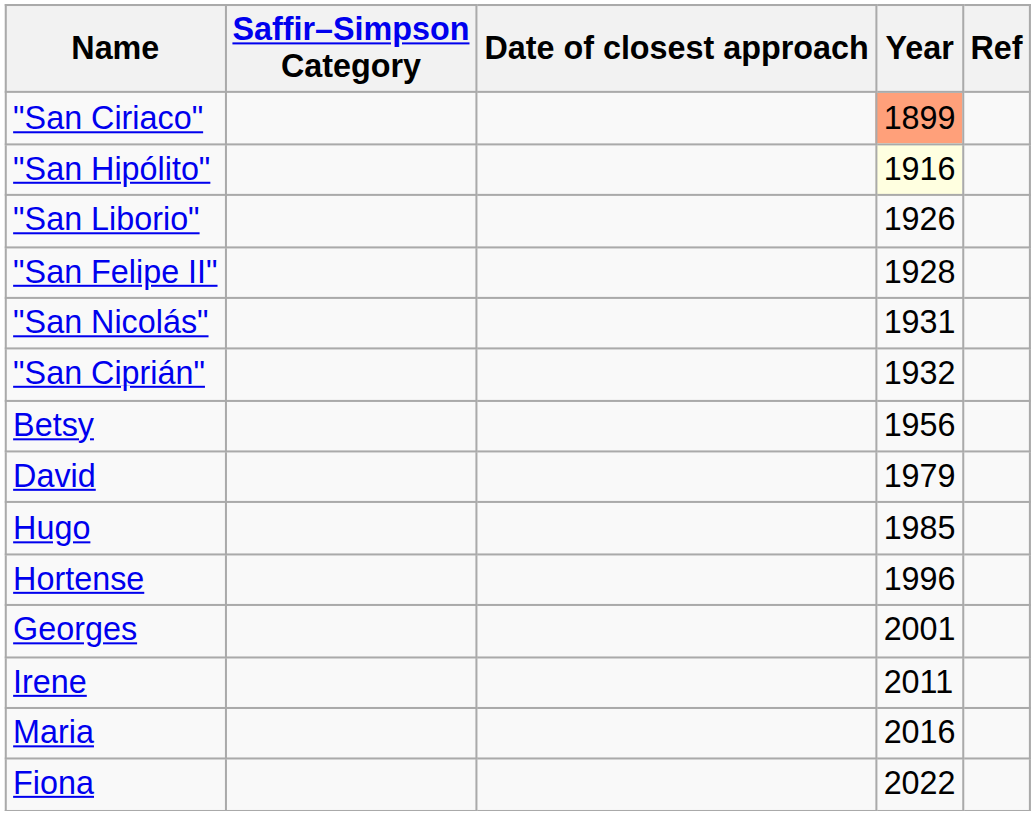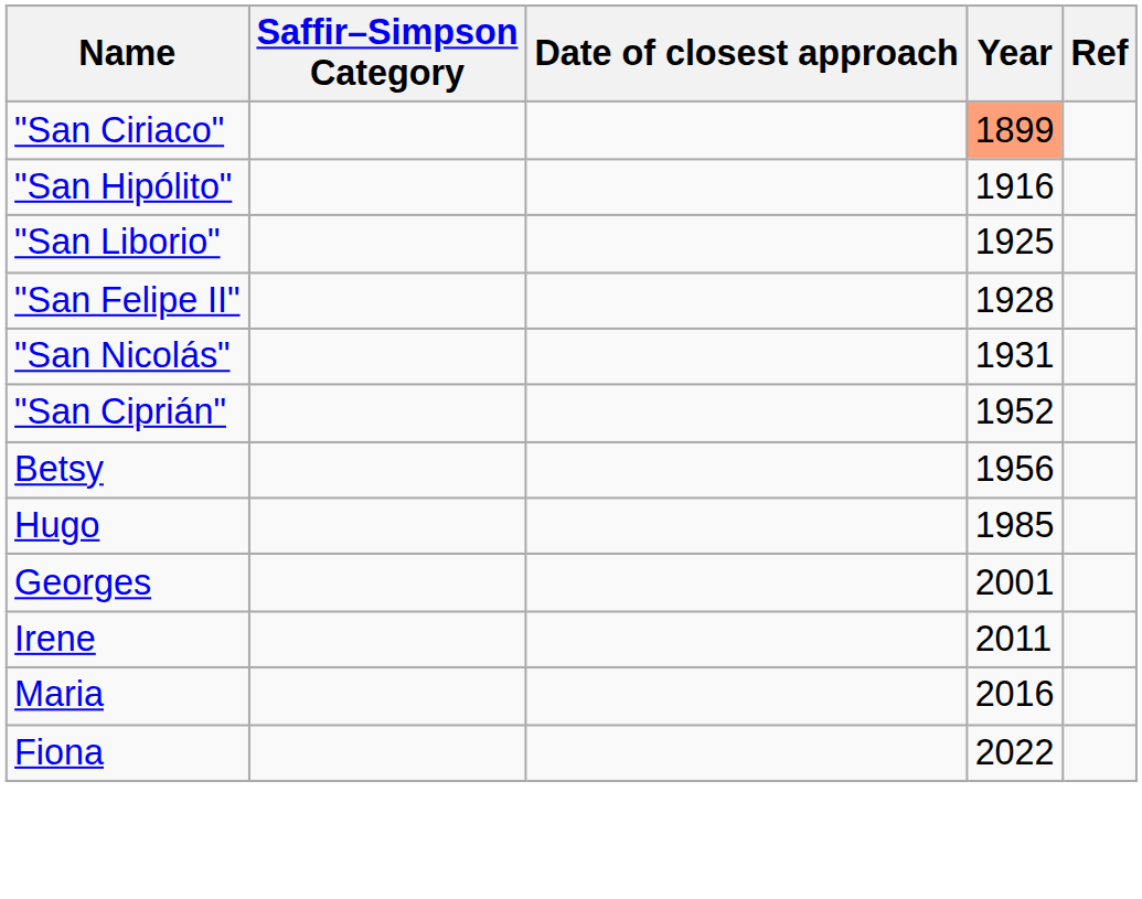"San Hipólito" | Year: lightyellow background -> no background
"San Liborio" | Year: 1926 -> 1925
"San Ciprián" | Year: 1932 -> 1952
- row: David | 1979
- row: Hortense | 1996
